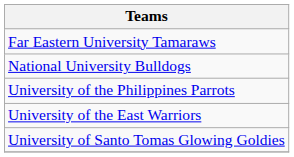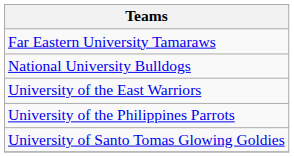row 4 | column 1: University of the Philippines Parrots -> University of the East Warriors
row 5 | column 1: University of the East Warriors -> University of the Philippines Parrots
